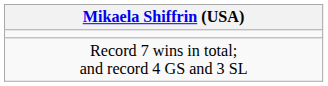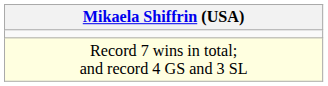row 3 | column 1: no background -> lightyellow background
